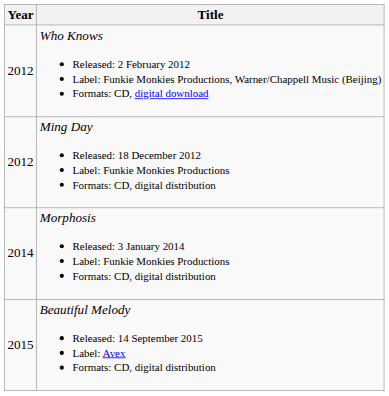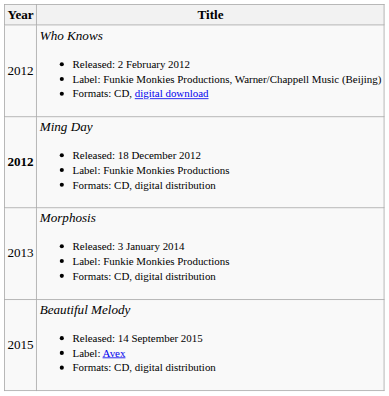row 3 | Year: normal -> bold
row 4 | Year: 2014 -> 2013
